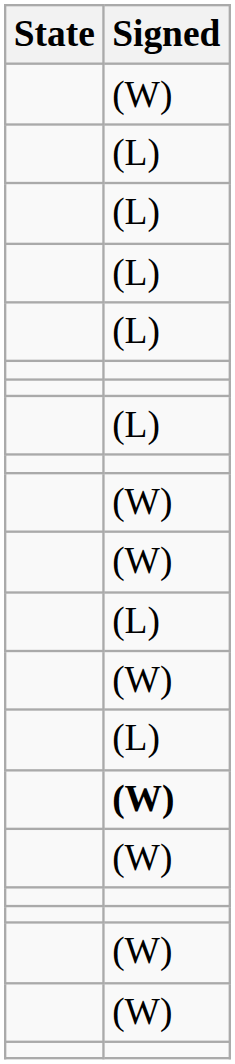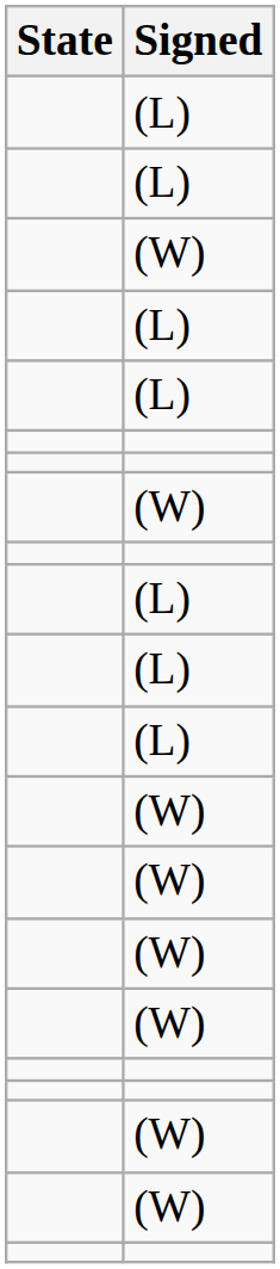row 2 | Signed: (W) -> (L)
row 4 | Signed: (L) -> (W)
row 9 | Signed: (L) -> (W)
row 11 | Signed: (W) -> (L)
row 12 | Signed: (W) -> (L)
row 15 | Signed: (L) -> (W)
row 16 | Signed: bold -> normal
